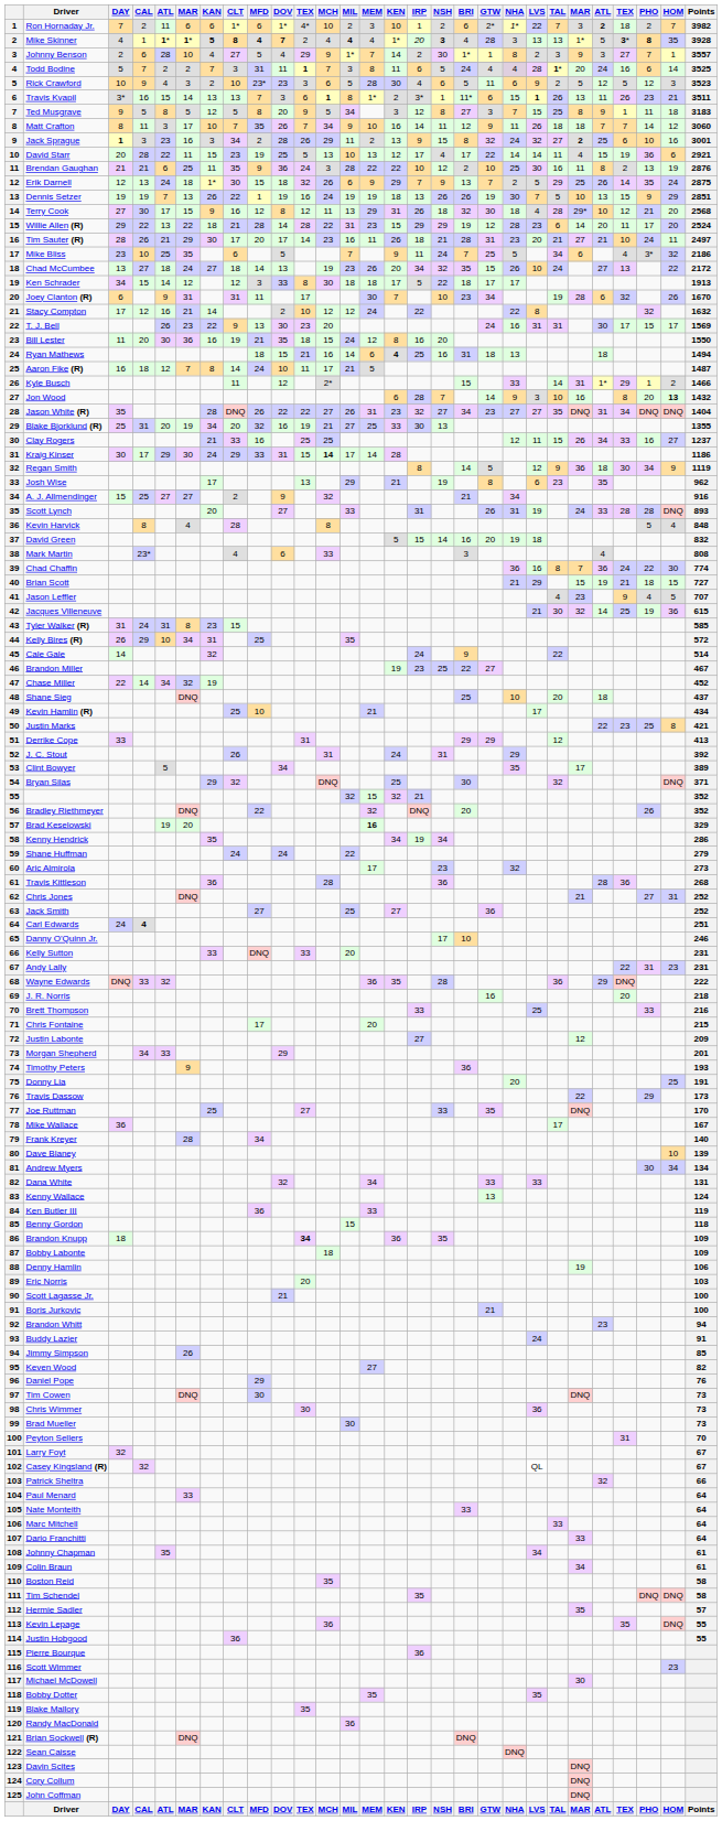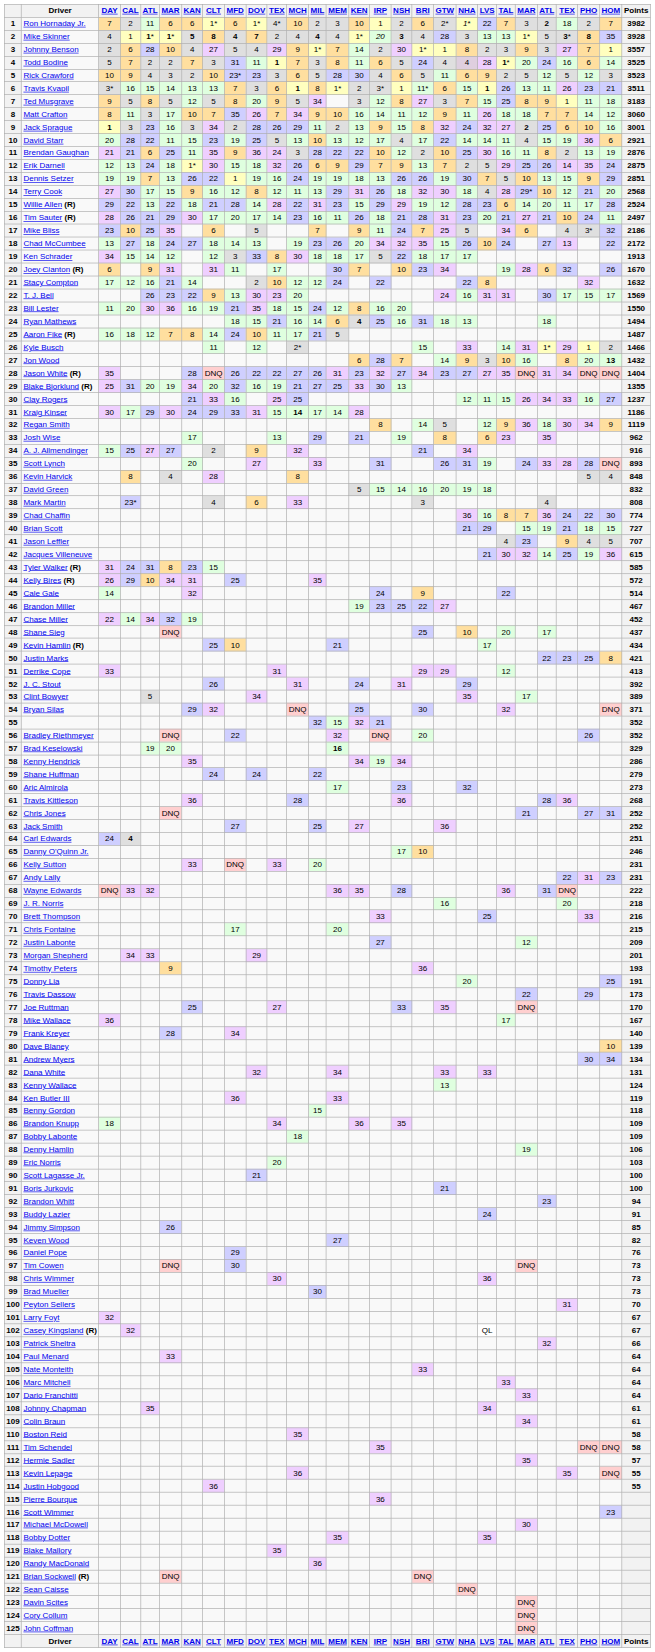Willie Allen (R) | HOM: 20 -> 28
Shane Sieg | column 24: 18 -> 17
Wayne Edwards | column 24: 29 -> 31
Brandon Knupp | column 11: bold -> normal
